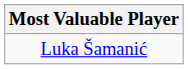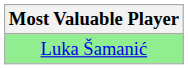row 2 | column 1: no background -> lightgreen background
